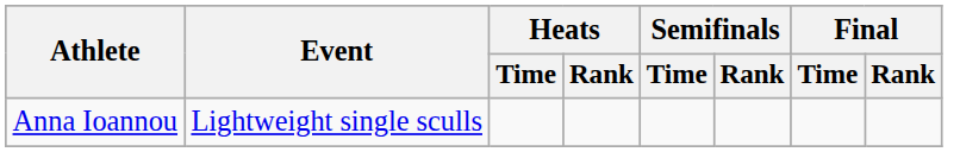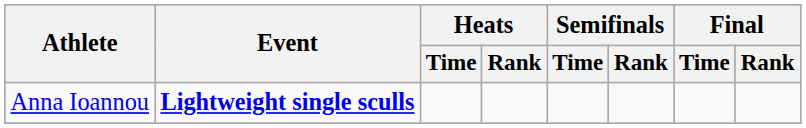Anna Ioannou | Event: normal -> bold
